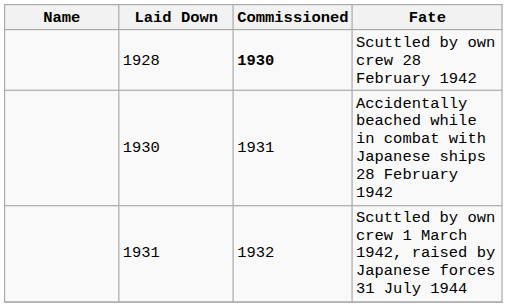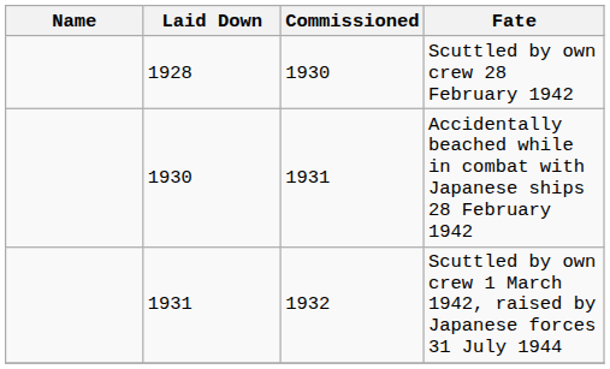Scuttled by own crew 28 February 1942 | Commissioned: bold -> normal
